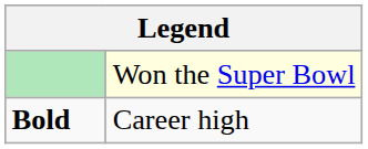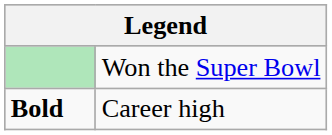row 2 | column 2: lightyellow background -> no background
